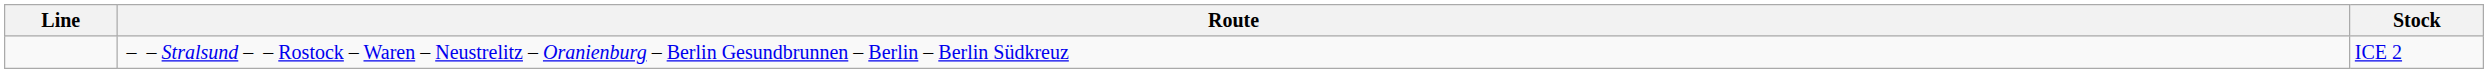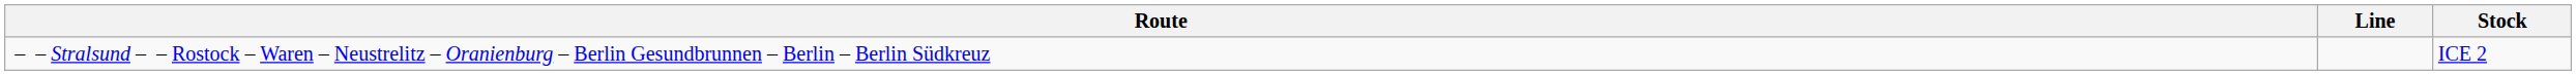columns swapped: Line <-> Route
